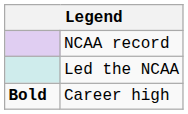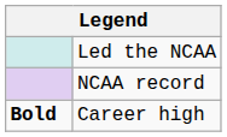rows swapped: NCAA record <-> Led the NCAA
